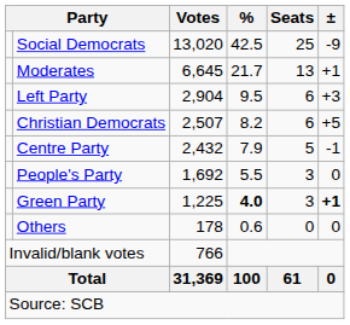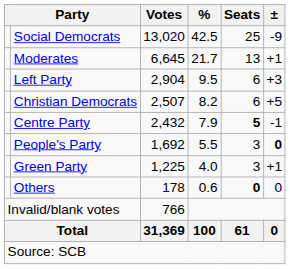Centre Party | Seats: normal -> bold
People's Party | ±: normal -> bold
Green Party | %: bold -> normal
Green Party | ±: bold -> normal
Others | Seats: normal -> bold
